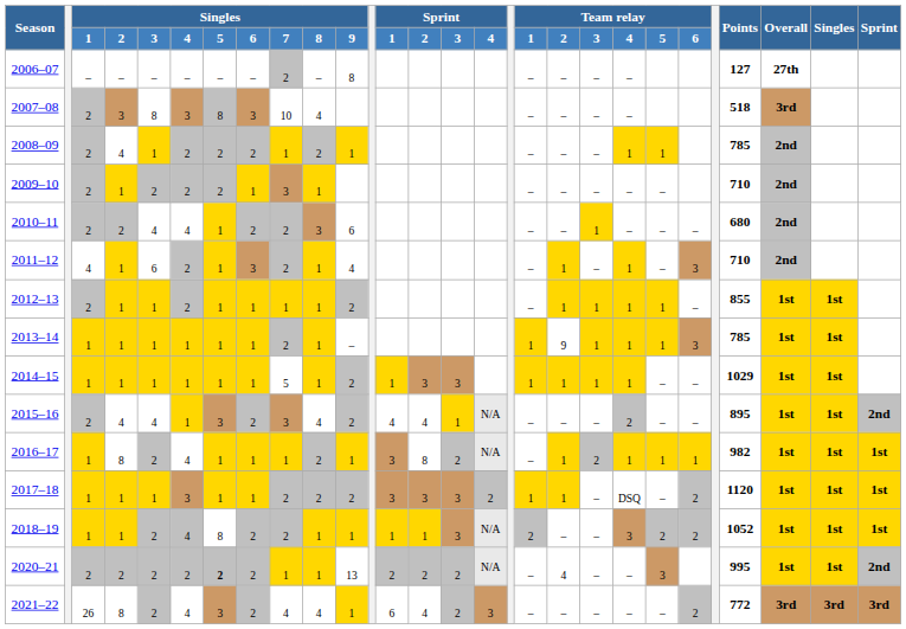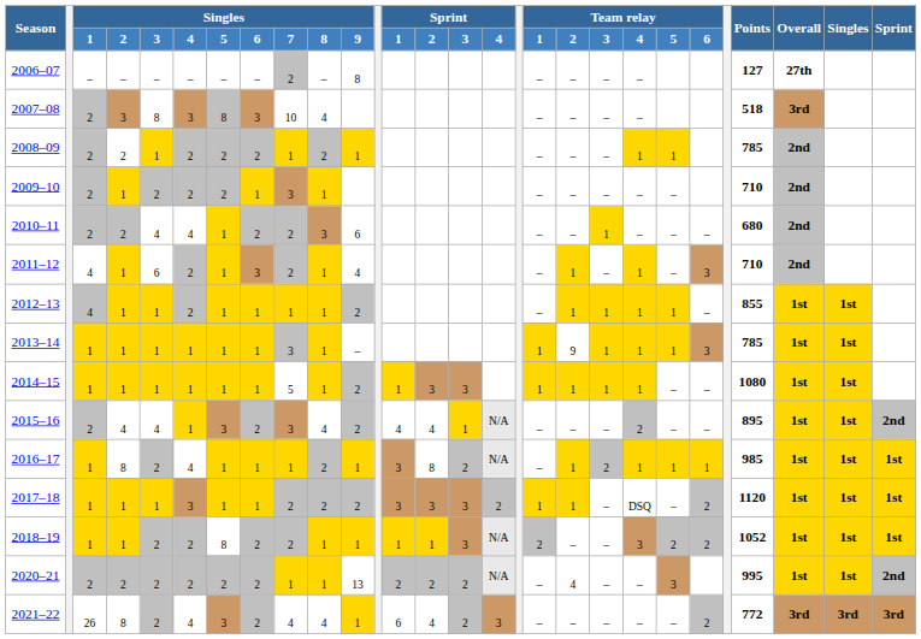2008–09 | Singles / 2: 4 -> 2
2012–13 | Singles / 1: 2 -> 4
2013–14 | Singles / 7: 2 -> 3
2014–15 | Points: 1029 -> 1080
2016–17 | Points: 982 -> 985
2018–19 | Singles / 4: 4 -> 2
2020–21 | Singles / 5: bold -> normal
